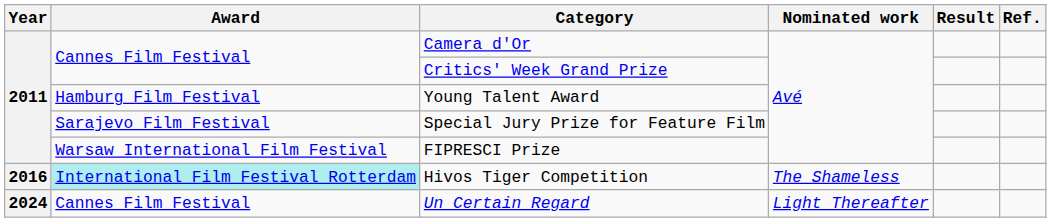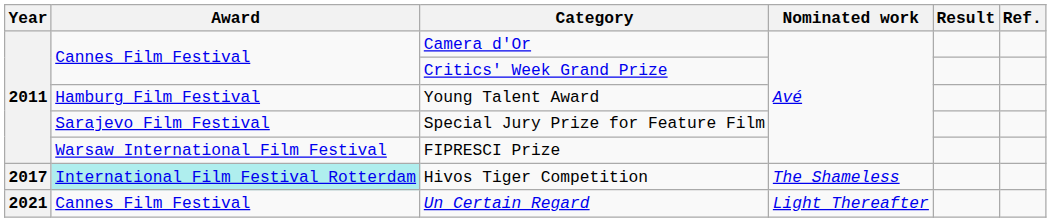Hivos Tiger Competition | Year: 2016 -> 2017
Un Certain Regard | Year: 2024 -> 2021
